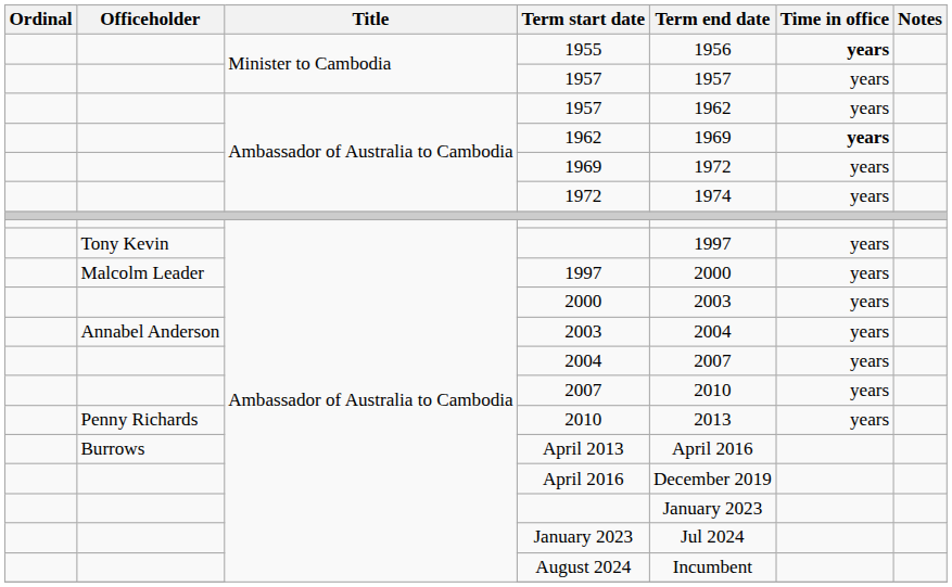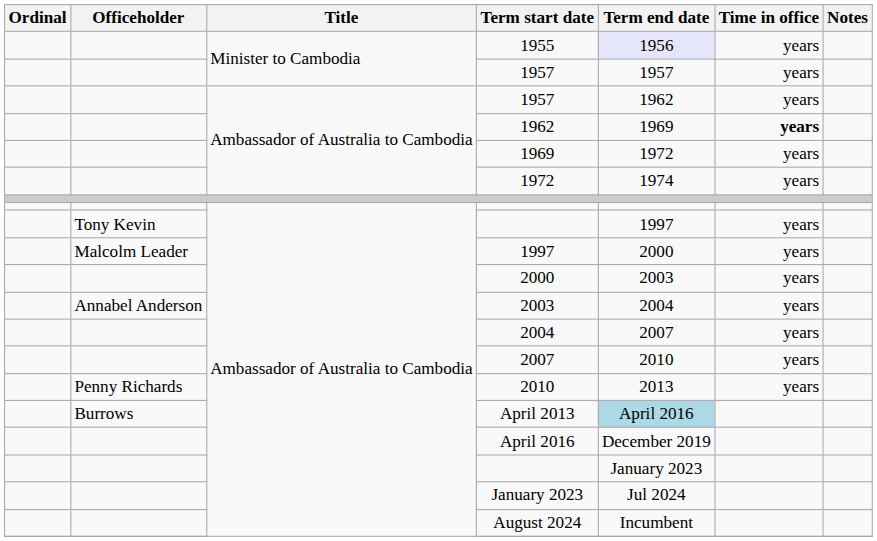1955 | Term end date: no background -> lavender background
1955 | Time in office: bold -> normal
April 2013 | Term end date: no background -> lightblue background
